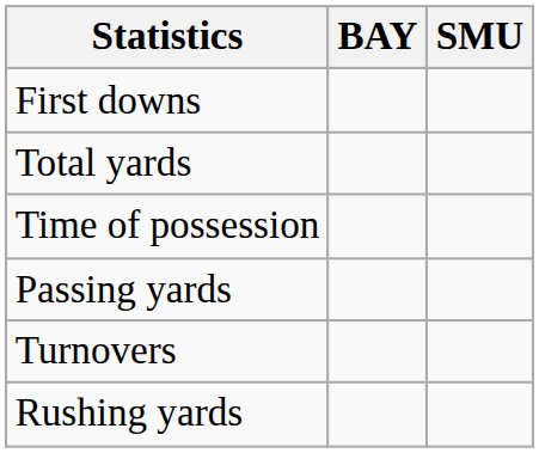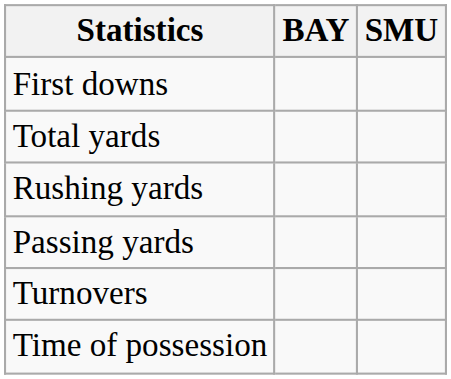rows swapped: Rushing yards <-> Time of possession
